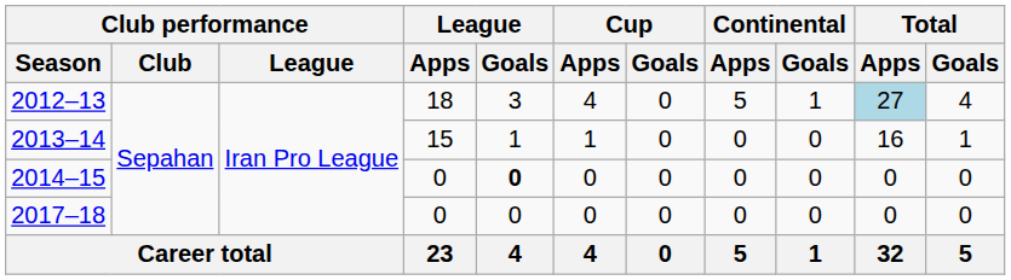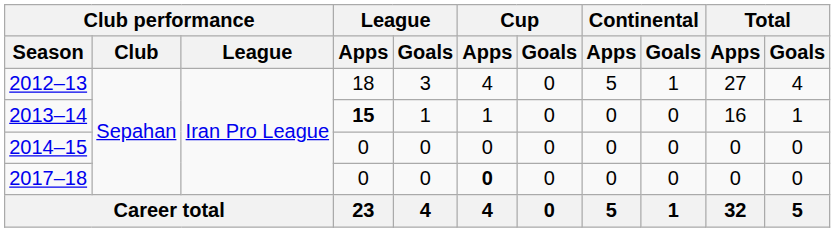2012–13 | Total / Apps: lightblue background -> no background
2013–14 | League / Apps: normal -> bold
2014–15 | League / Goals: bold -> normal
2017–18 | Cup / Apps: normal -> bold
